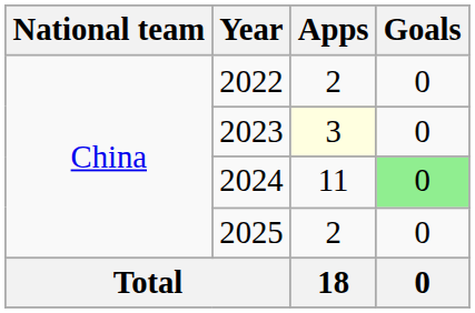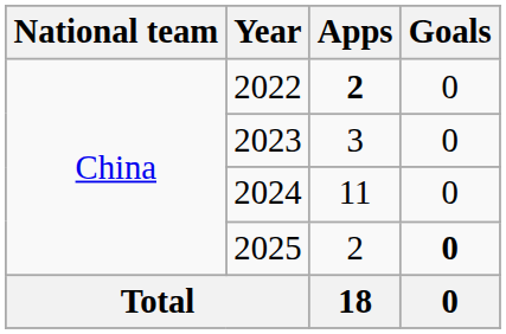2022 | Apps: normal -> bold
2023 | Apps: lightyellow background -> no background
2024 | Goals: lightgreen background -> no background
2025 | Goals: normal -> bold
